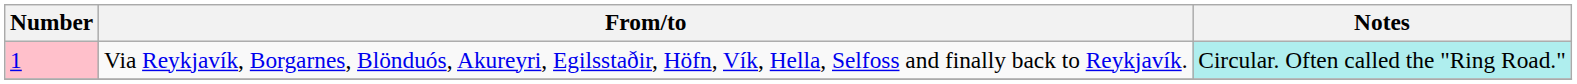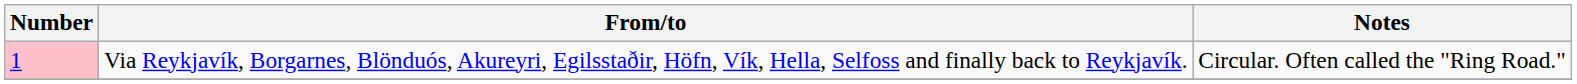row 2 | Notes: paleturquoise background -> no background
